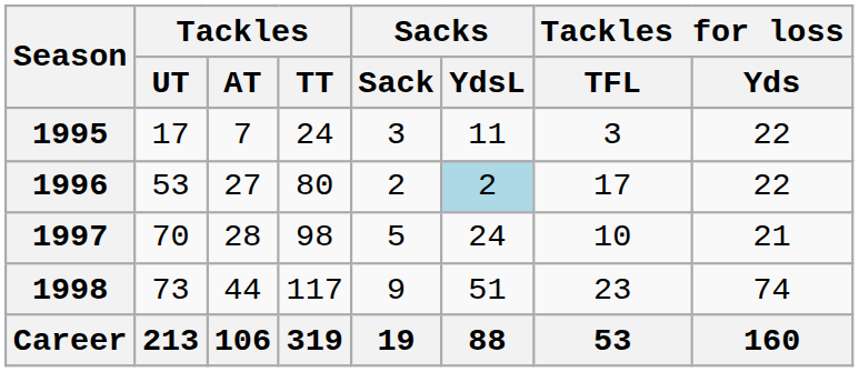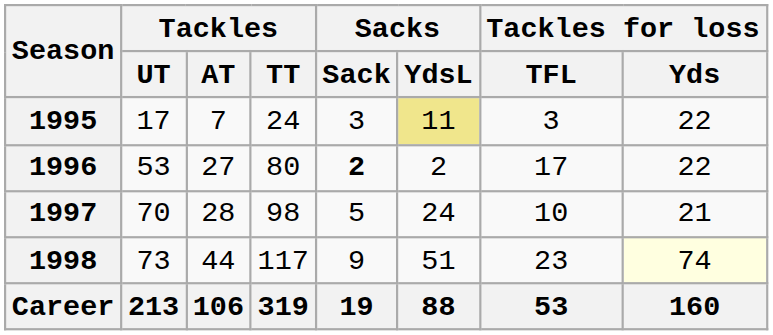1995 | Sacks / YdsL: no background -> khaki background
1996 | Sacks / Sack: normal -> bold
1996 | Sacks / YdsL: lightblue background -> no background
1998 | Tackles for loss / Yds: no background -> lightyellow background
